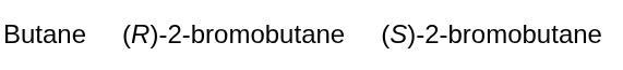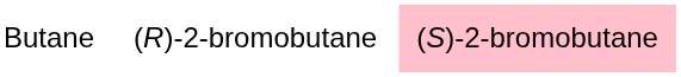Butane | column 3: no background -> pink background
